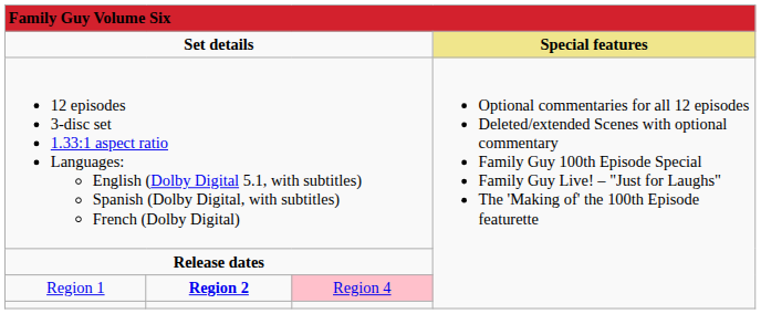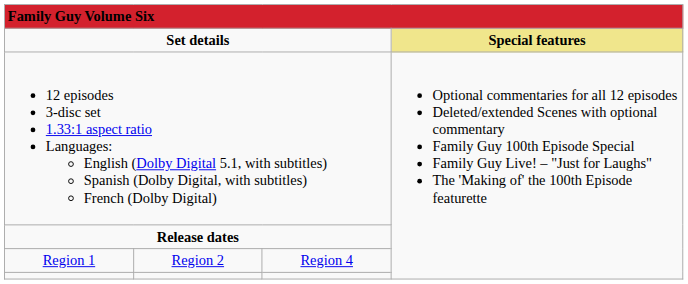Region 1 | column 2: bold -> normal
Region 1 | column 3: pink background -> no background
